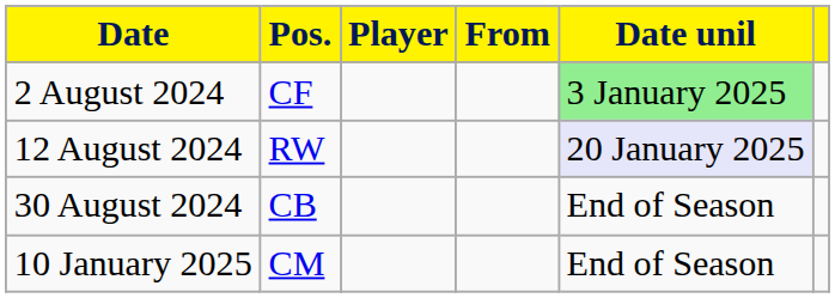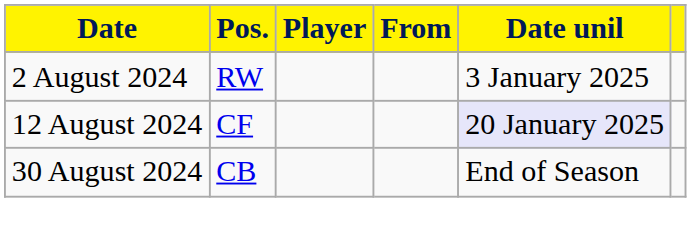2 August 2024 | Pos.: CF -> RW
2 August 2024 | Date unil: lightgreen background -> no background
12 August 2024 | Pos.: RW -> CF
- row: 10 January 2025 | CM | End of Season
